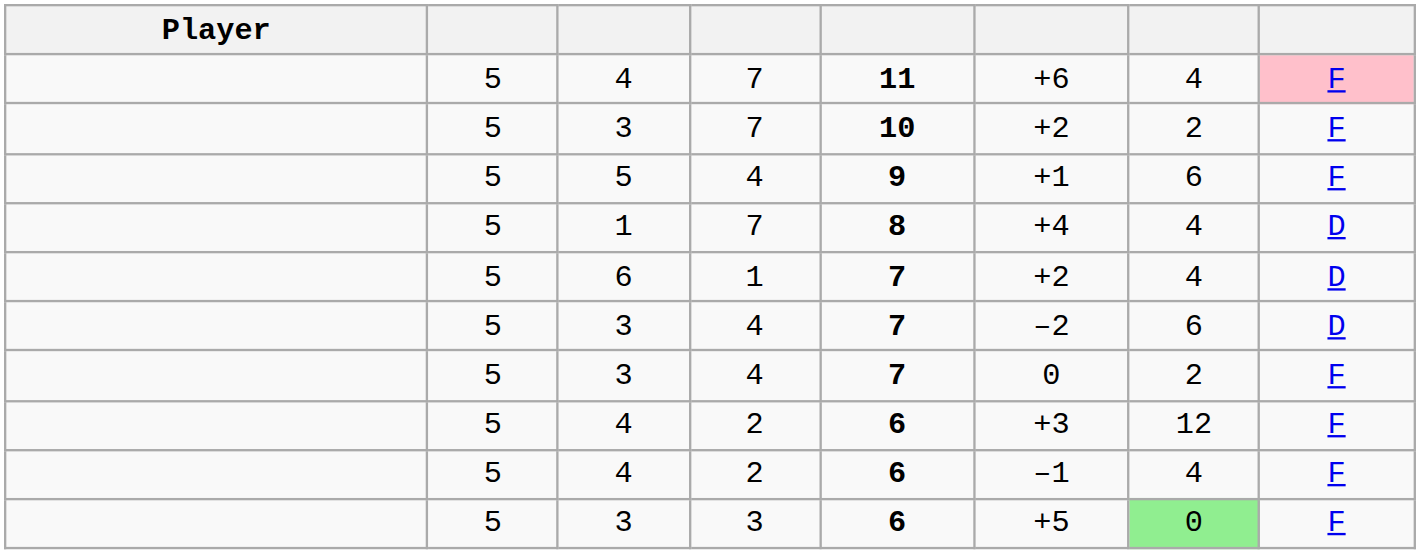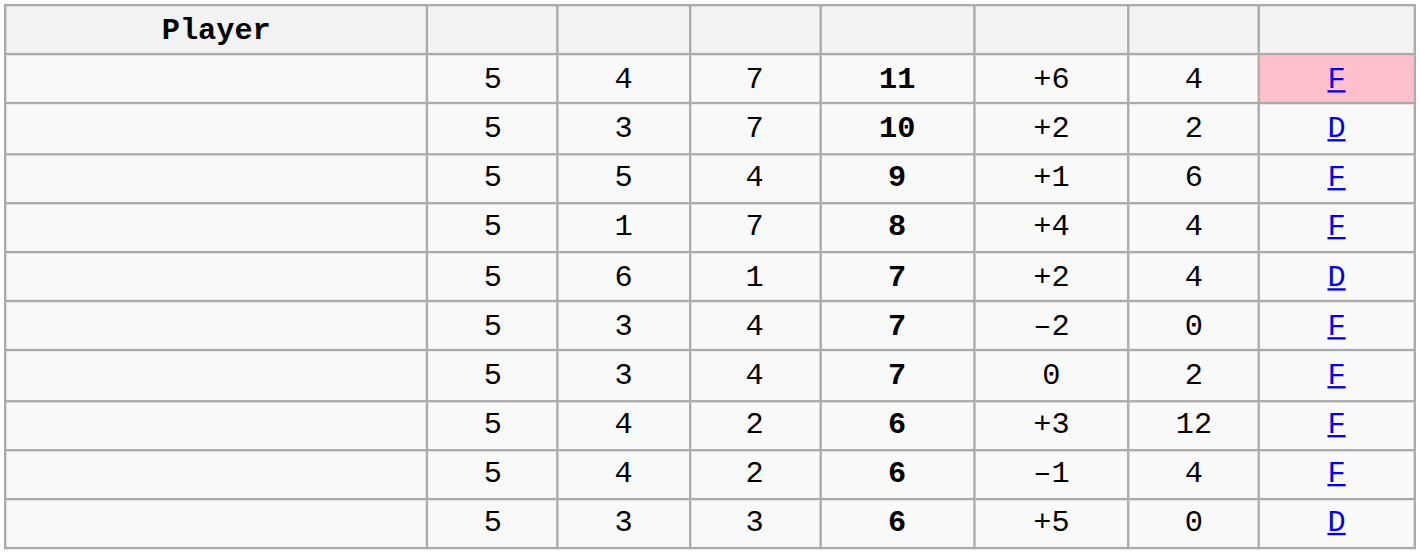row 3 | column 8: F -> D
row 5 | column 8: D -> F
row 7 | column 7: 6 -> 0
row 7 | column 8: D -> F
row 11 | column 7: lightgreen background -> no background
row 11 | column 8: F -> D
